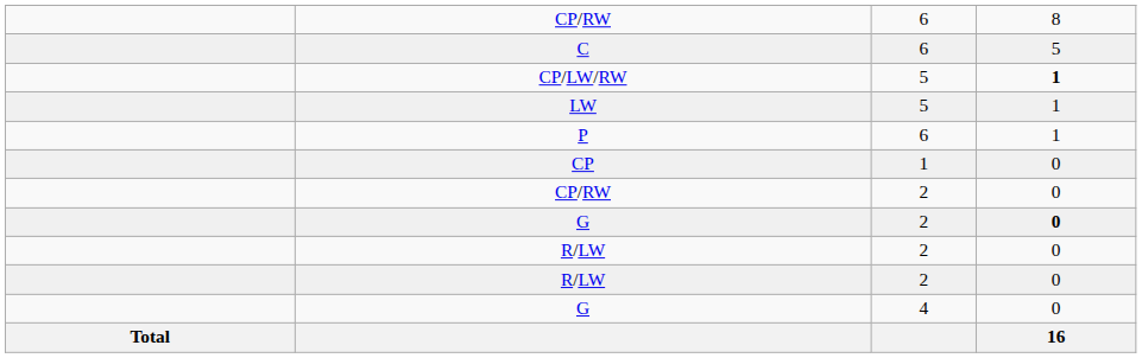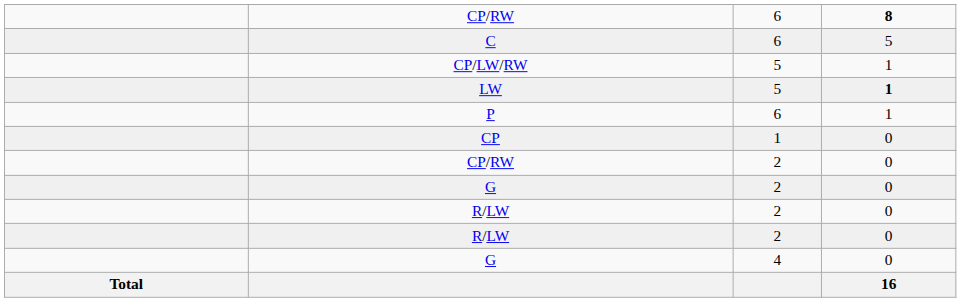CP/RW / 6 | column 4: normal -> bold
CP/LW/RW | column 4: bold -> normal
LW | column 4: normal -> bold
G / 2 | column 4: bold -> normal
